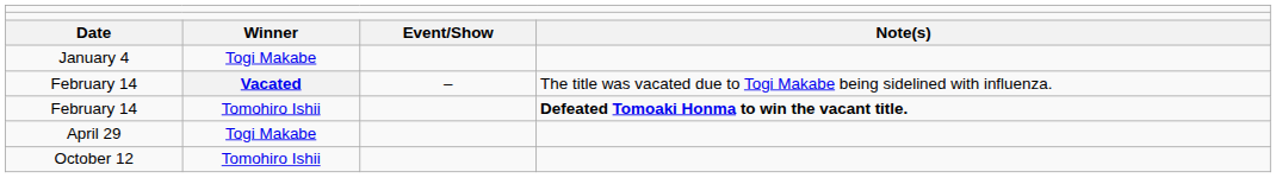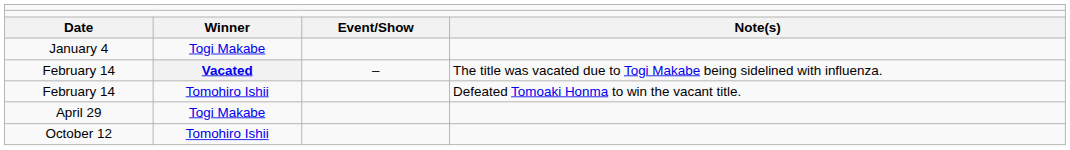February 14 / Tomohiro Ishii | column 4: bold -> normal
